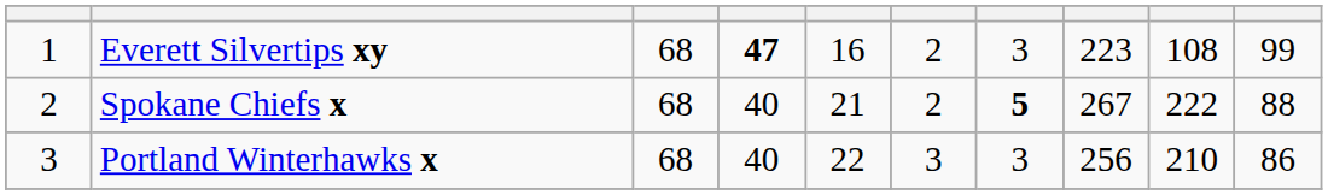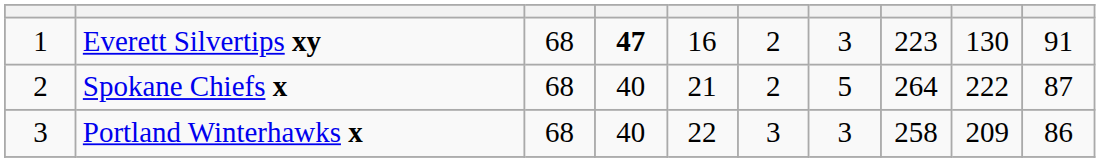Everett Silvertips xy | column 9: 108 -> 130
Everett Silvertips xy | column 10: 99 -> 91
Spokane Chiefs x | column 7: bold -> normal
Spokane Chiefs x | column 8: 267 -> 264
Spokane Chiefs x | column 10: 88 -> 87
Portland Winterhawks x | column 8: 256 -> 258
Portland Winterhawks x | column 9: 210 -> 209
